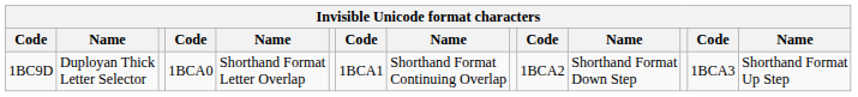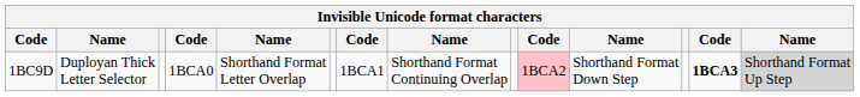1BC9D | column 10: no background -> pink background
1BC9D | column 13: normal -> bold
1BC9D | column 14: no background -> lightgrey background
